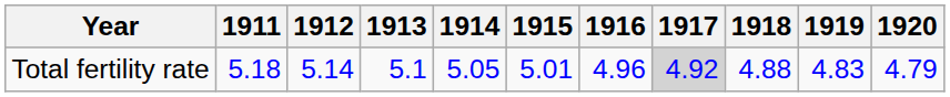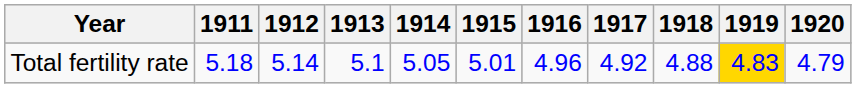row 2 | 1917: lightgrey background -> no background
row 2 | 1919: no background -> gold background
